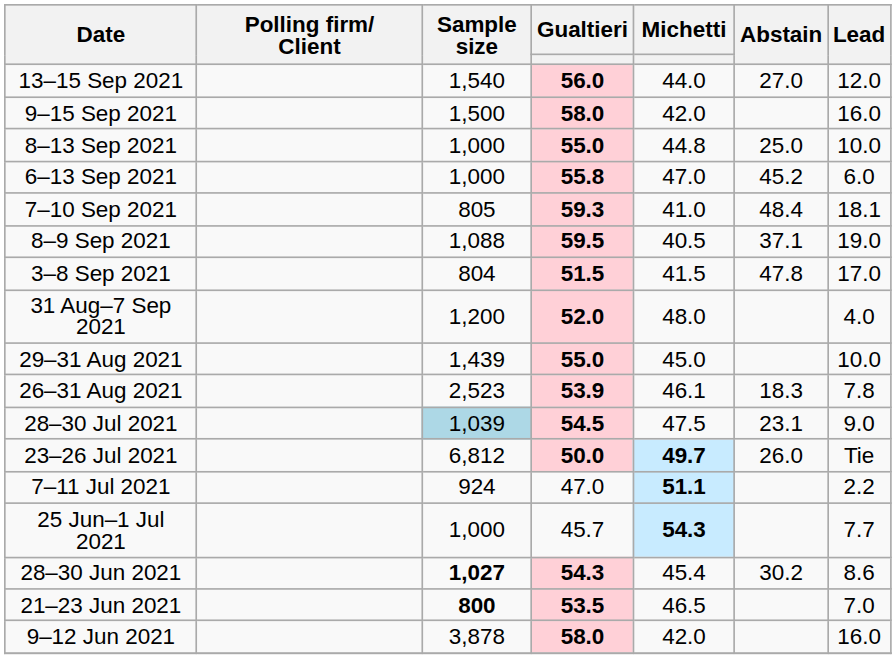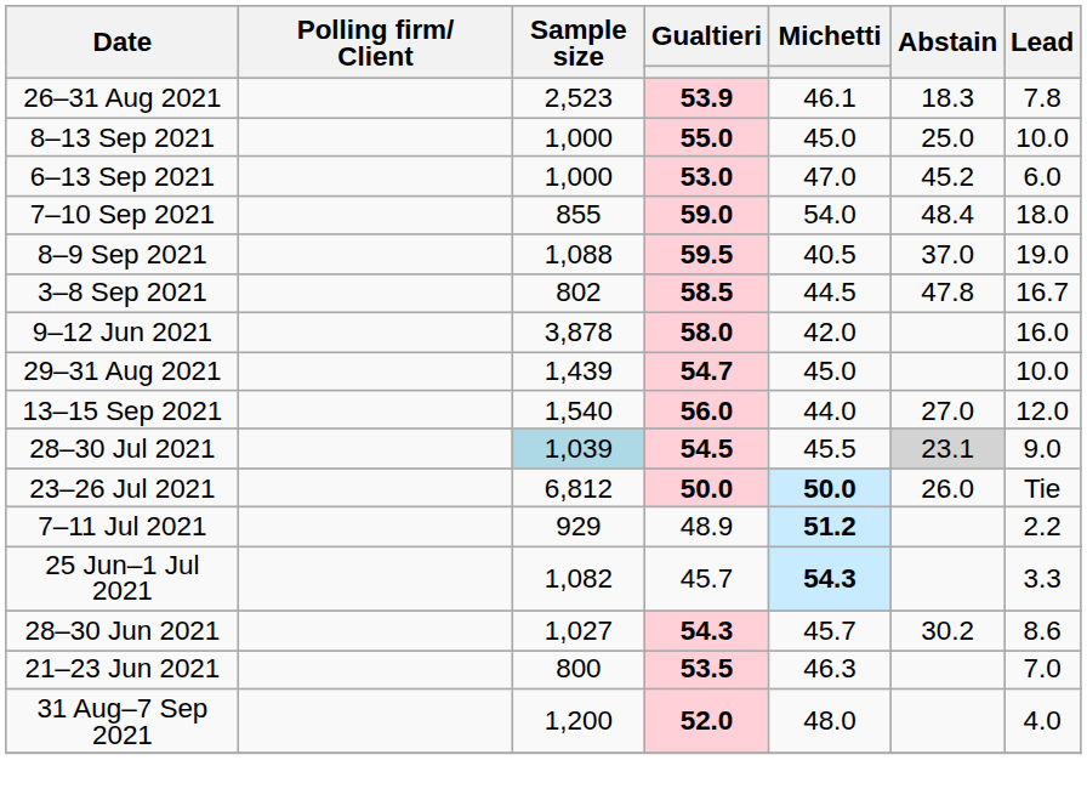rows swapped: 13–15 Sep 2021 <-> 26–31 Aug 2021
- row: 9–15 Sep 2021 | 1,500 | 58.0 | 42.0 | 16.0
8–13 Sep 2021 | Michetti: 44.8 -> 45.0
6–13 Sep 2021 | Gualtieri: 55.8 -> 53.0
7–10 Sep 2021 | Sample size: 805 -> 855
7–10 Sep 2021 | Gualtieri: 59.3 -> 59.0
7–10 Sep 2021 | Michetti: 41.0 -> 54.0
7–10 Sep 2021 | Lead: 18.1 -> 18.0
8–9 Sep 2021 | Abstain: 37.1 -> 37.0
3–8 Sep 2021 | Sample size: 804 -> 802
3–8 Sep 2021 | Gualtieri: 51.5 -> 58.5
3–8 Sep 2021 | Michetti: 41.5 -> 44.5
3–8 Sep 2021 | Lead: 17.0 -> 16.7
rows swapped: 31 Aug–7 Sep 2021 <-> 9–12 Jun 2021
29–31 Aug 2021 | Gualtieri: 55.0 -> 54.7
28–30 Jul 2021 | Michetti: 47.5 -> 45.5
28–30 Jul 2021 | Abstain: no background -> lightgrey background
23–26 Jul 2021 | Michetti: 49.7 -> 50.0
7–11 Jul 2021 | Sample size: 924 -> 929
7–11 Jul 2021 | Gualtieri: 47.0 -> 48.9
7–11 Jul 2021 | Michetti: 51.1 -> 51.2
25 Jun–1 Jul 2021 | Sample size: 1,000 -> 1,082
25 Jun–1 Jul 2021 | Lead: 7.7 -> 3.3
28–30 Jun 2021 | Sample size: bold -> normal
28–30 Jun 2021 | Michetti: 45.4 -> 45.7
21–23 Jun 2021 | Sample size: bold -> normal
21–23 Jun 2021 | Michetti: 46.5 -> 46.3
